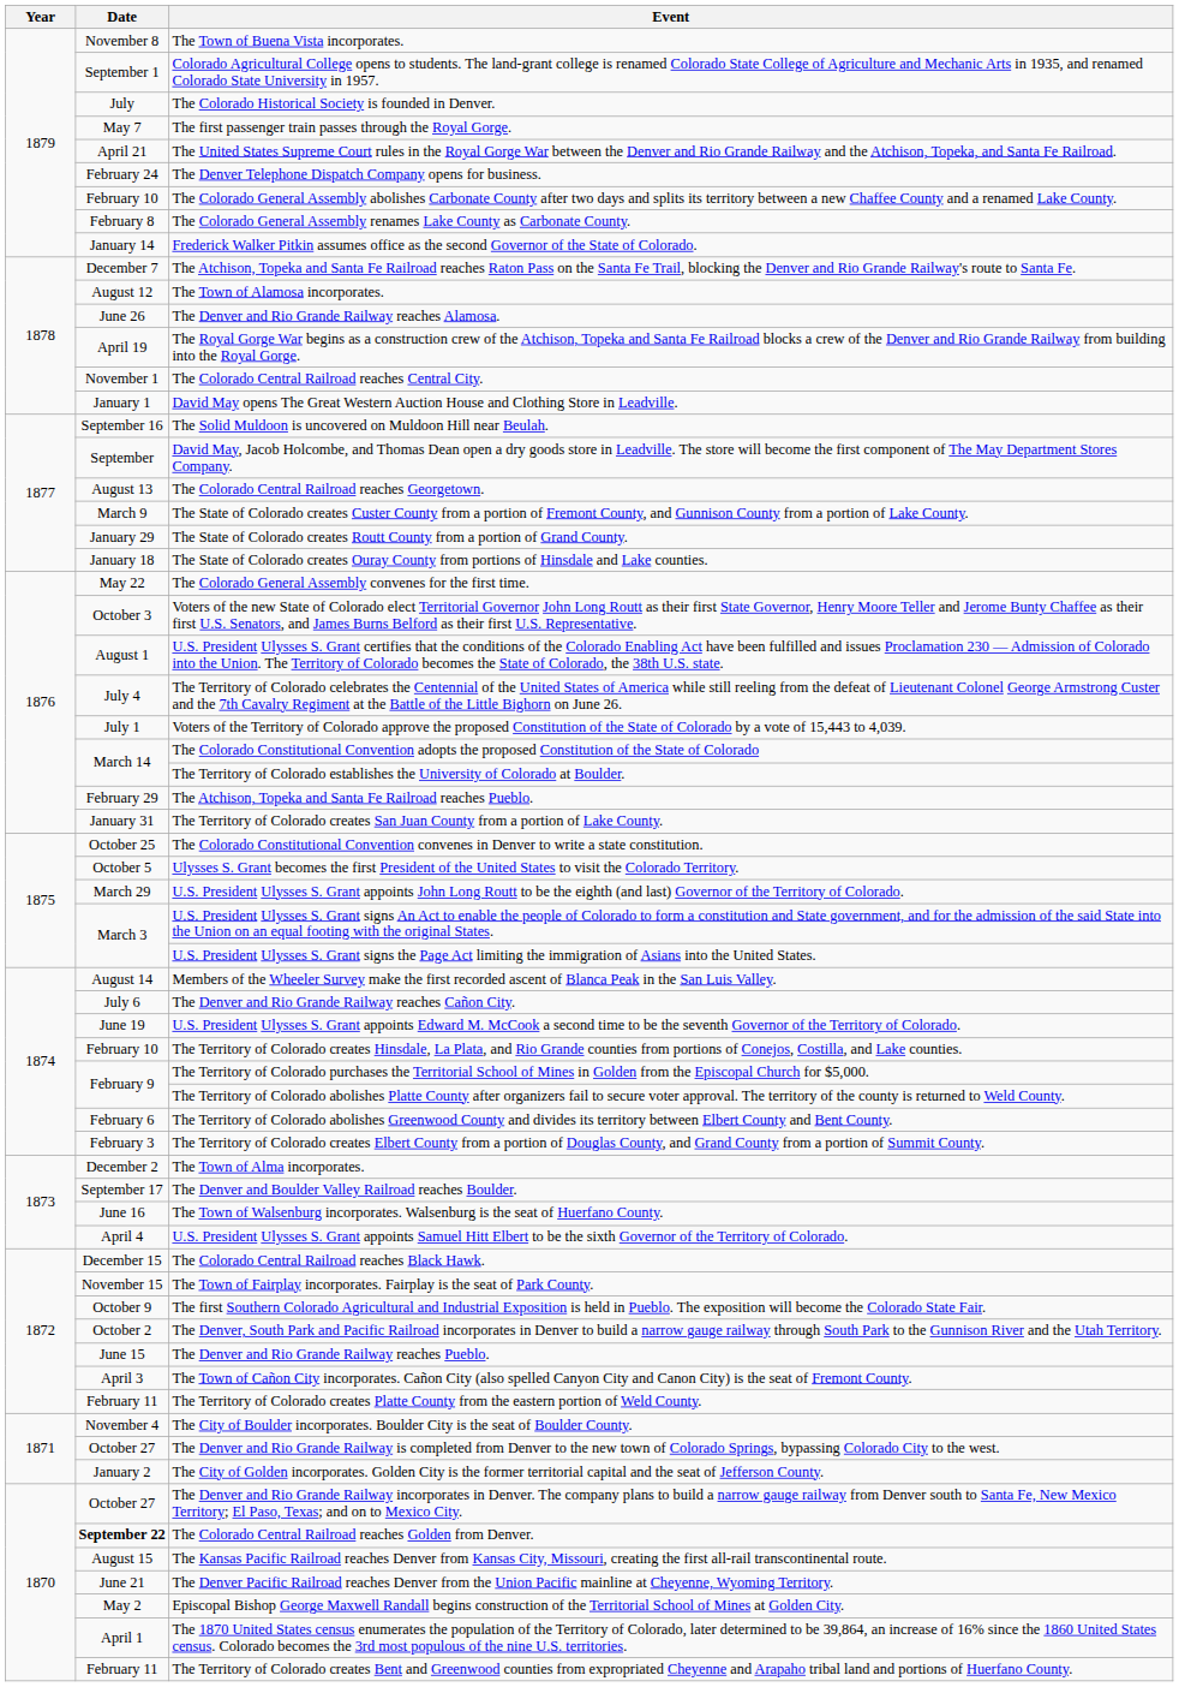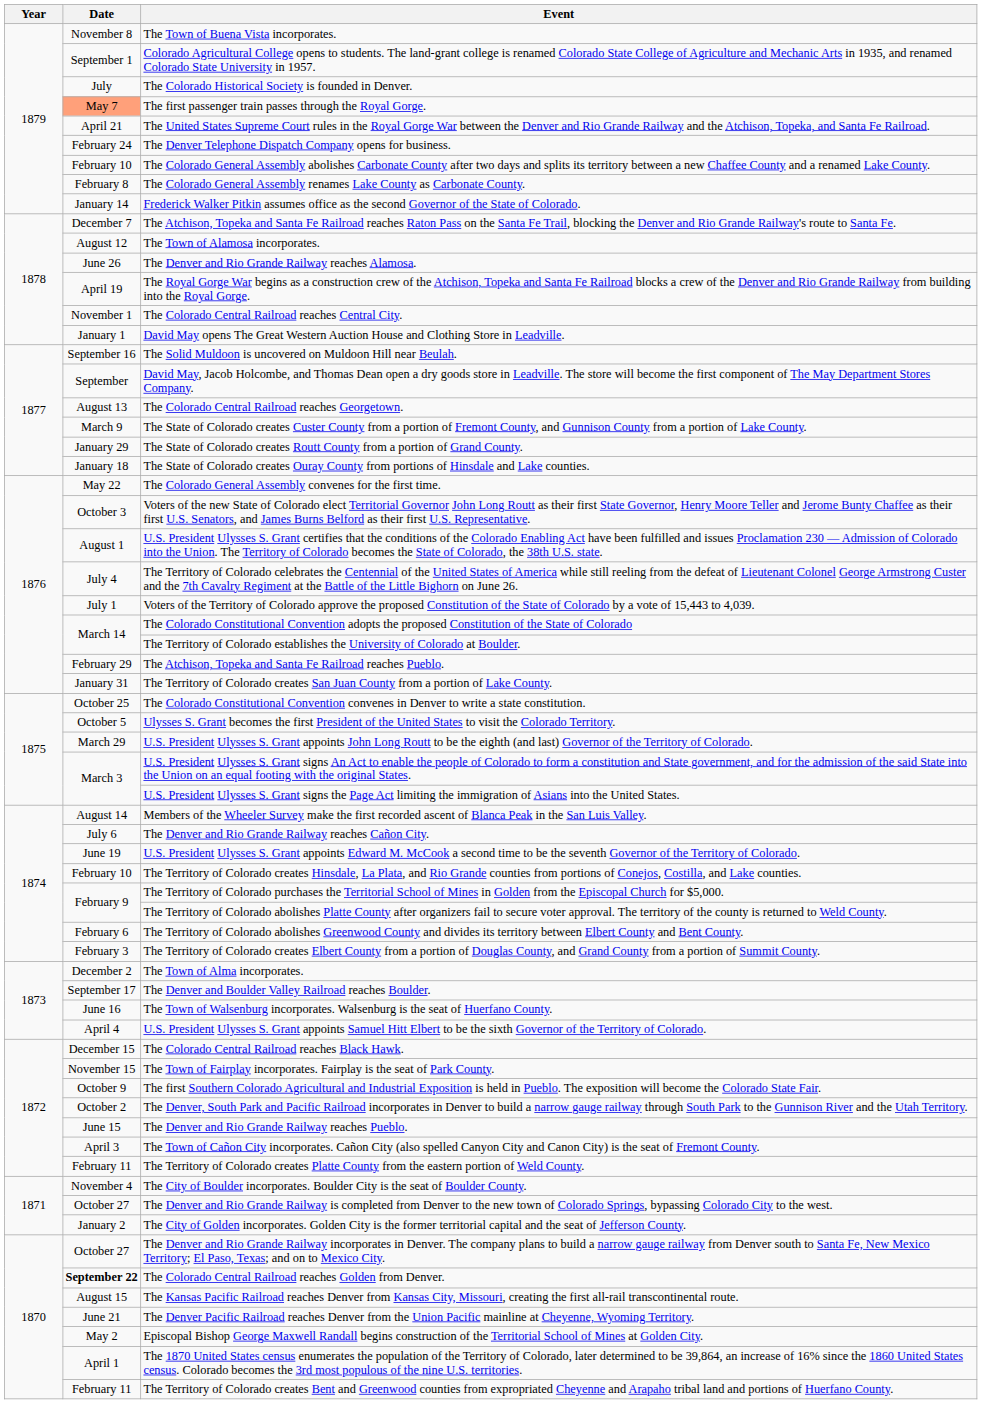The first passenger train passes through the Royal Gorge. | Date: no background -> lightsalmon background
